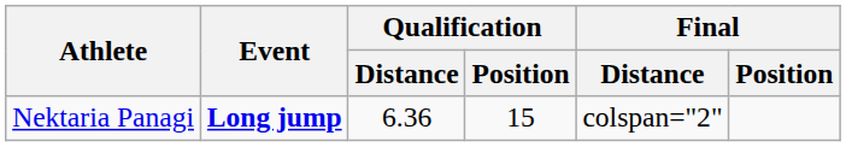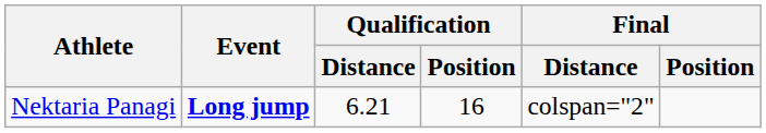Nektaria Panagi | Qualification / Distance: 6.36 -> 6.21
Nektaria Panagi | Qualification / Position: 15 -> 16
